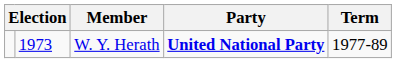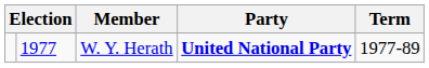W. Y. Herath | column 2: 1973 -> 1977
